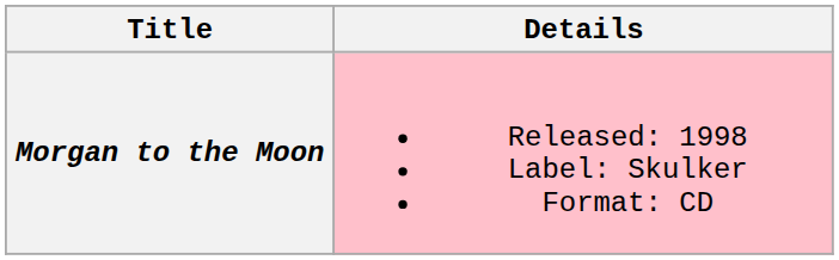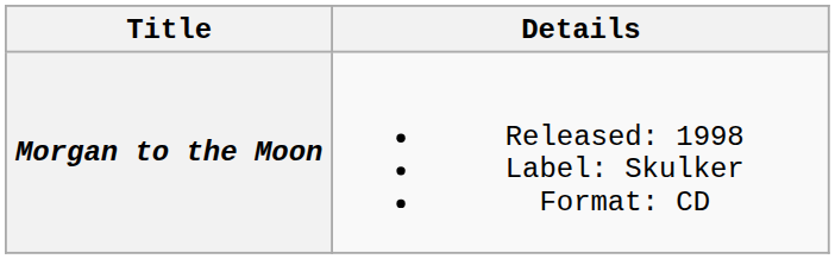Morgan to the Moon | Details: pink background -> no background
